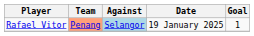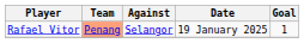Rafael Vitor | Against: lightblue background -> no background
